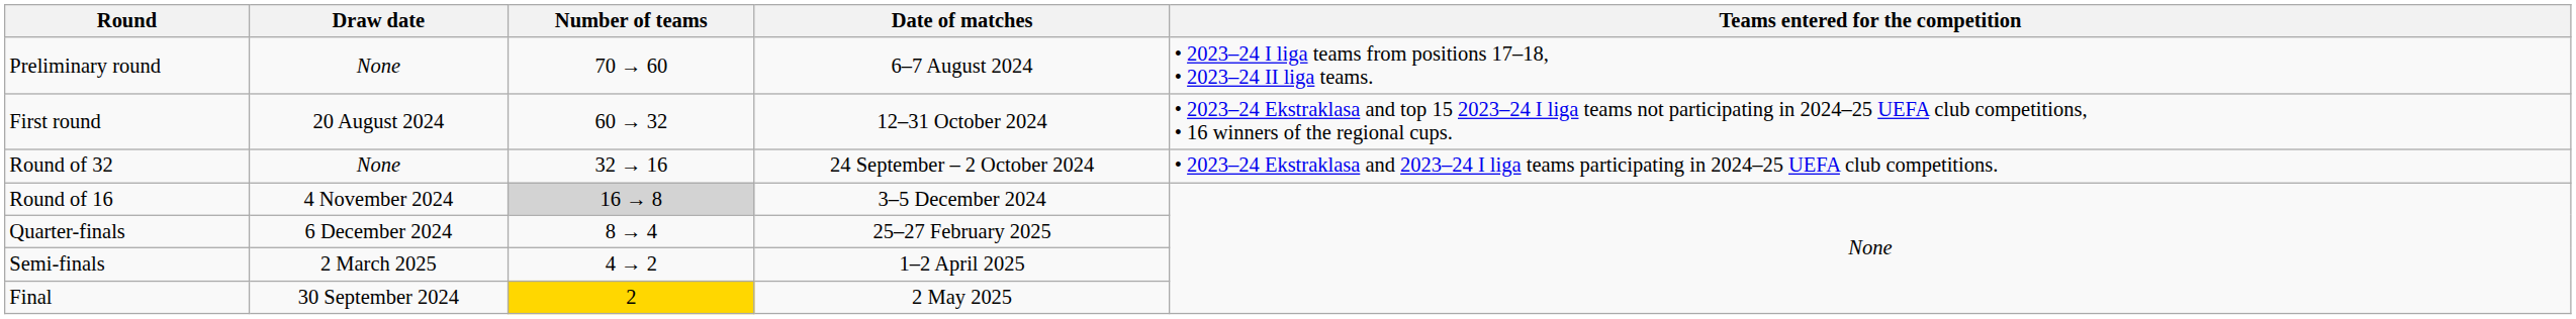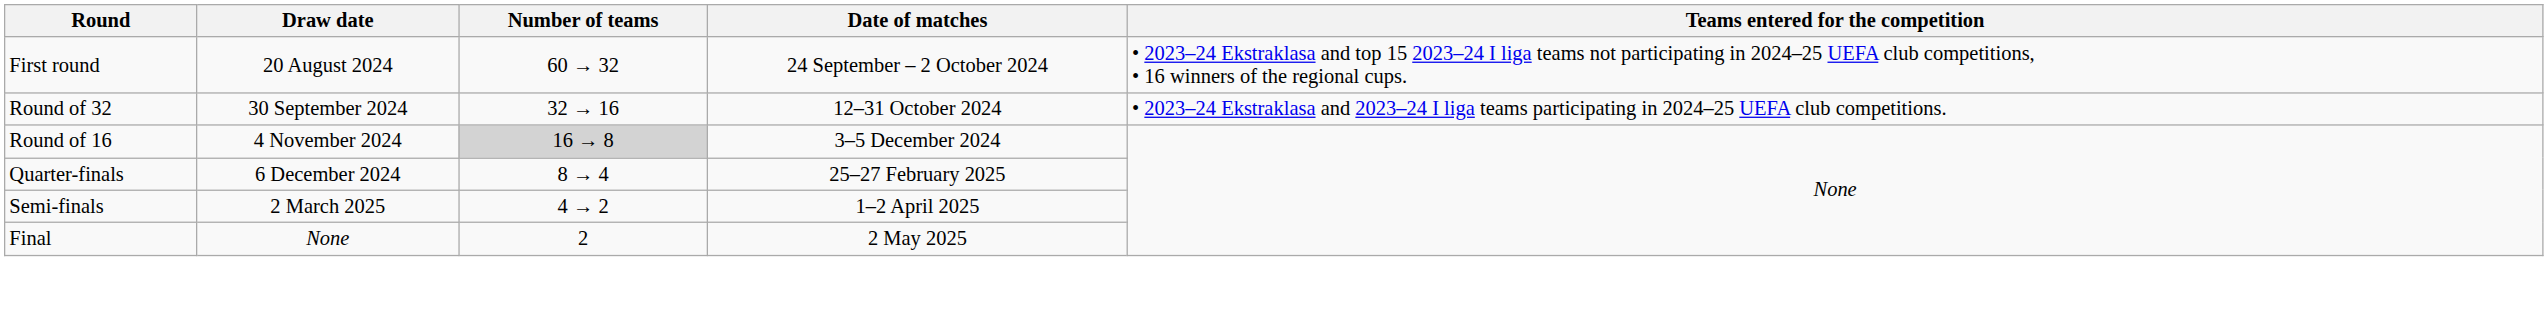- row: Preliminary round | None | 70 → 60 | 6–7 August 2024 | • 2023–24 I liga teams from positions 17–18, • 2023–24 II liga teams.
First round | Date of matches: 12–31 October 2024 -> 24 September – 2 October 2024
Round of 32 | Draw date: None -> 30 September 2024
Round of 32 | Date of matches: 24 September – 2 October 2024 -> 12–31 October 2024
Final | Draw date: 30 September 2024 -> None
Final | Number of teams: gold background -> no background
